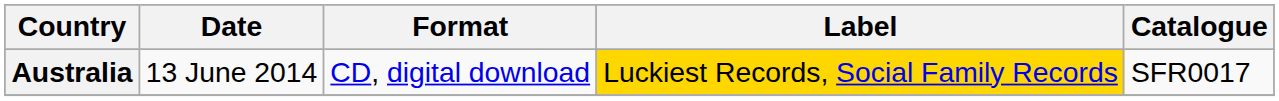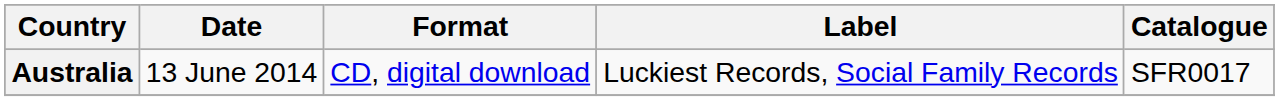Australia | Label: gold background -> no background
